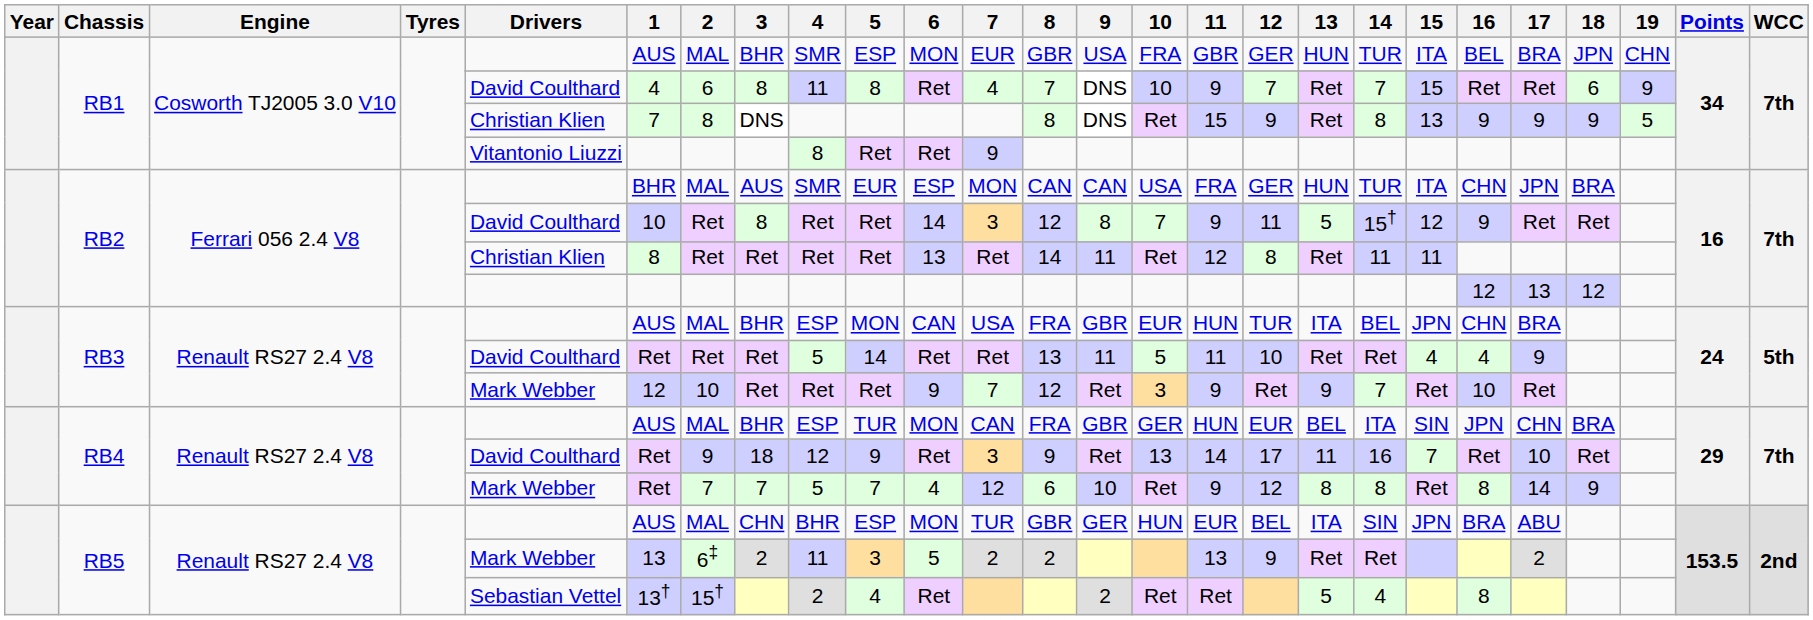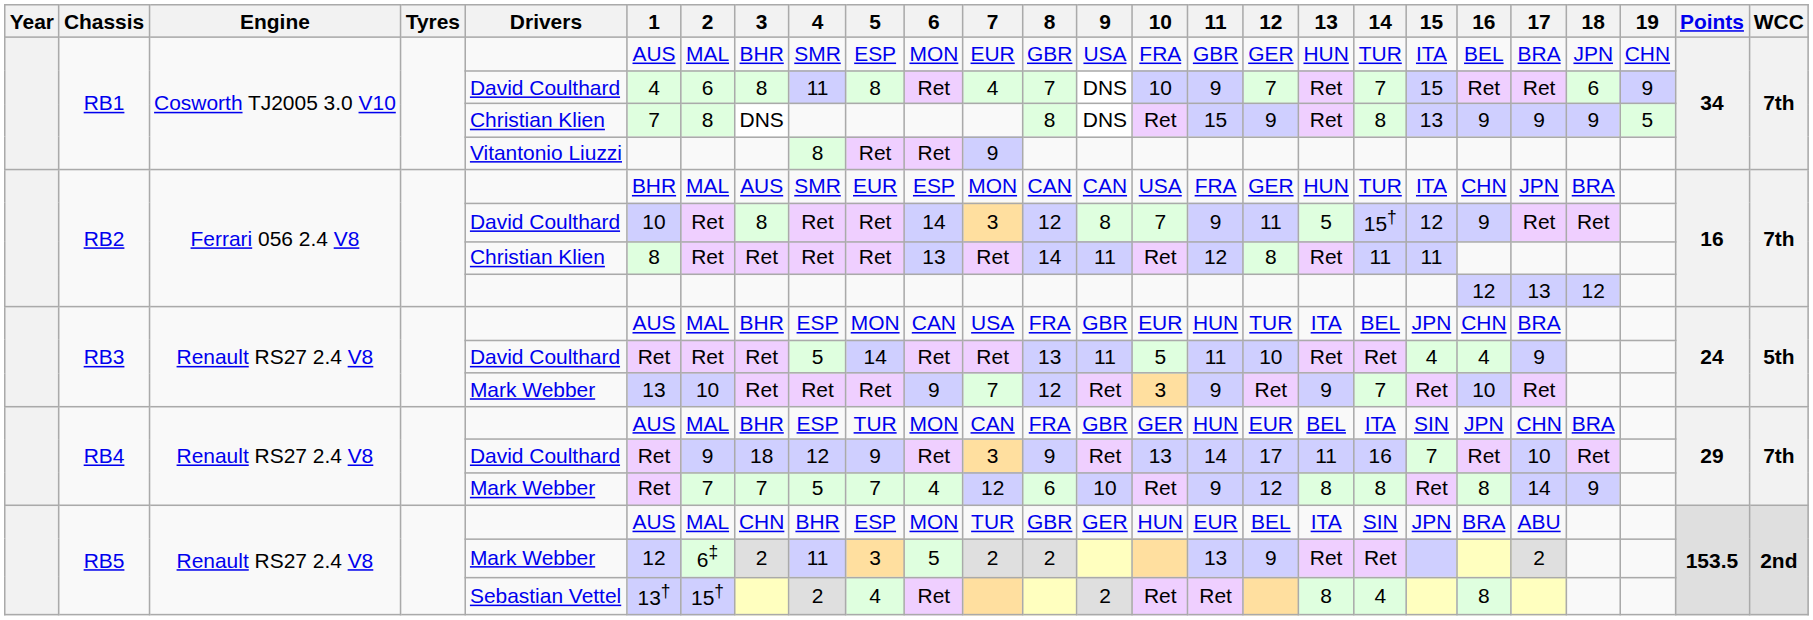row 12 | 1: 12 -> 13
row 17 | 1: 13 -> 12
row 18 | 13: 5 -> 8
